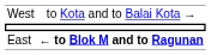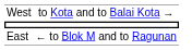East | column 2: bold -> normal
